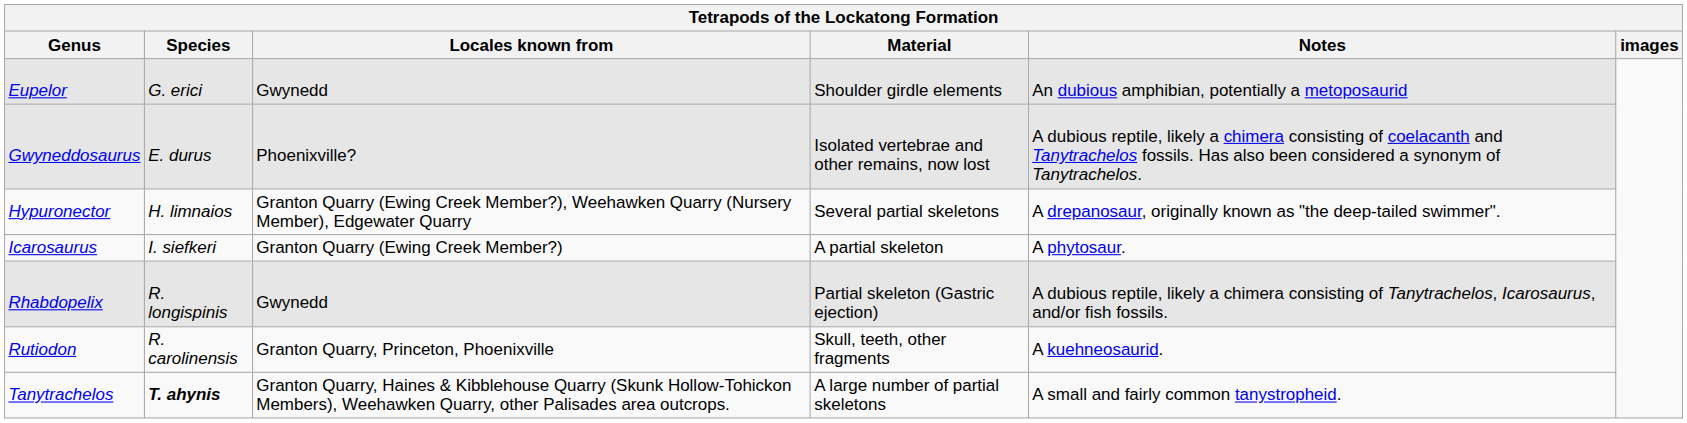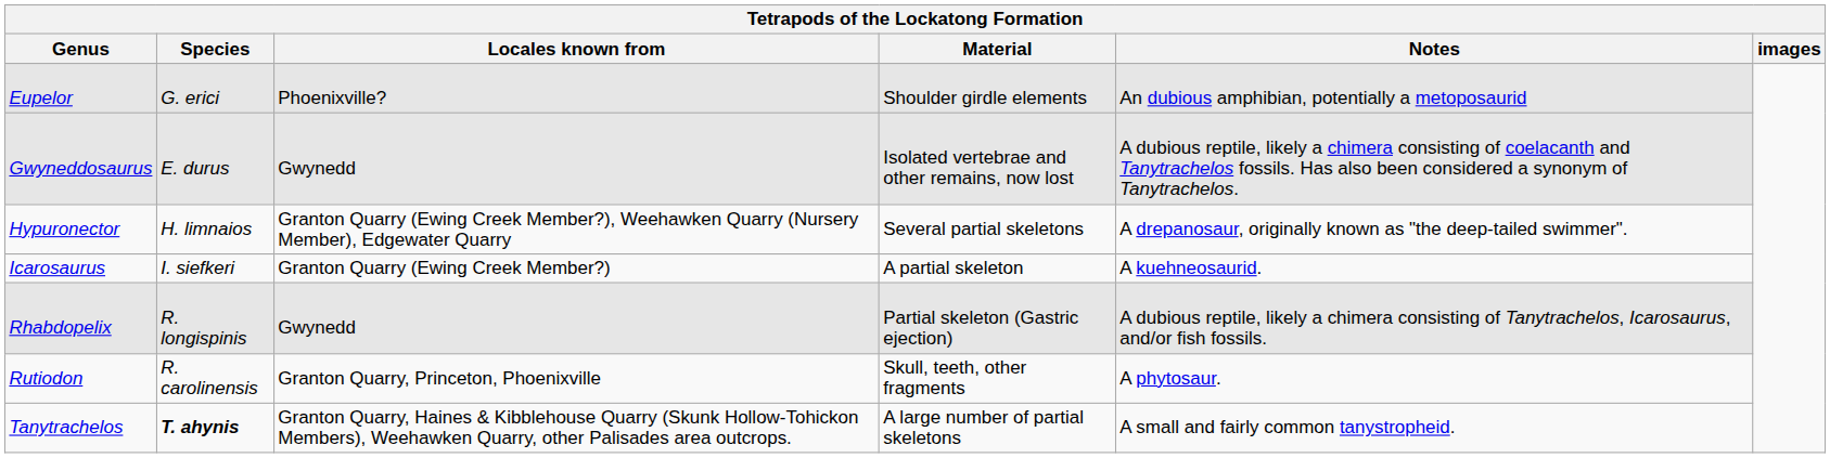Eupelor | Locales known from: Gwynedd -> Phoenixville?
Gwyneddosaurus | Locales known from: Phoenixville? -> Gwynedd
Icarosaurus | Notes: A phytosaur. -> A kuehneosaurid.
Rutiodon | Notes: A kuehneosaurid. -> A phytosaur.
